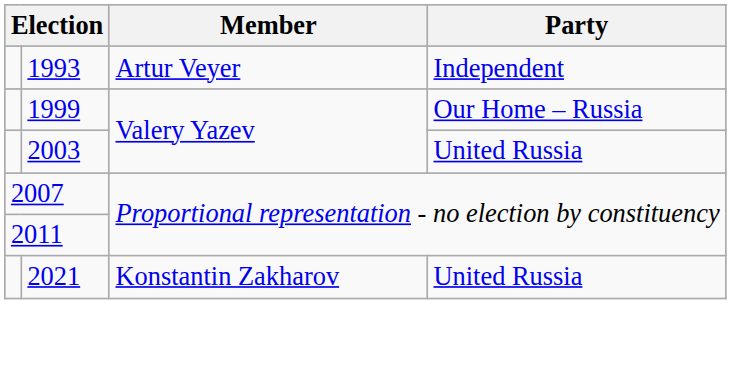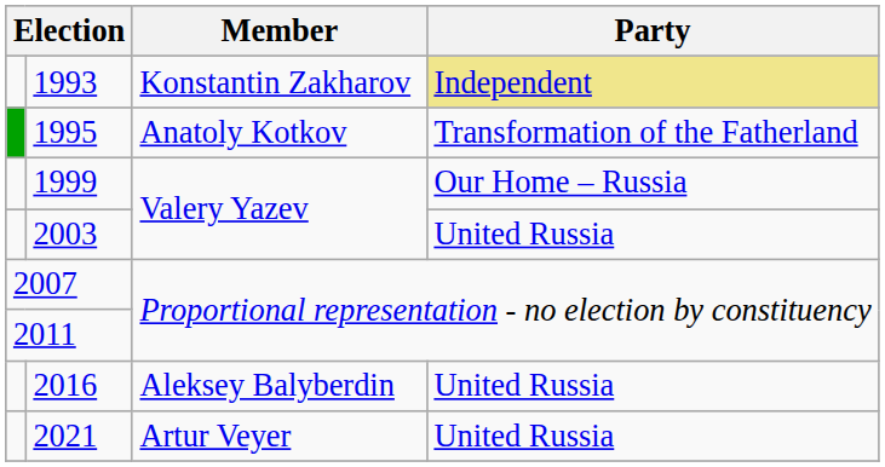1993 | Member: Artur Veyer -> Konstantin Zakharov
1993 | Party: no background -> khaki background
+ row: 1995 | Anatoly Kotkov | Transformation of the Fatherland
+ row: 2016 | Aleksey Balyberdin | United Russia
2021 | Member: Konstantin Zakharov -> Artur Veyer
